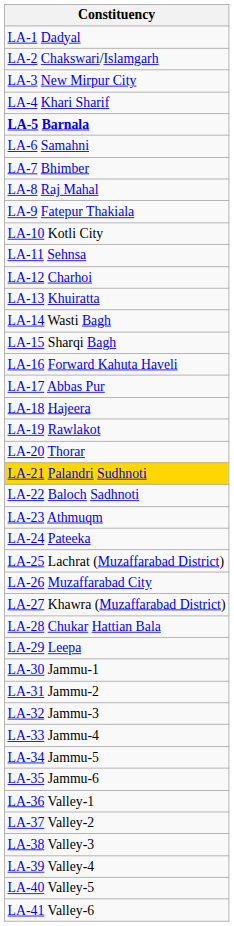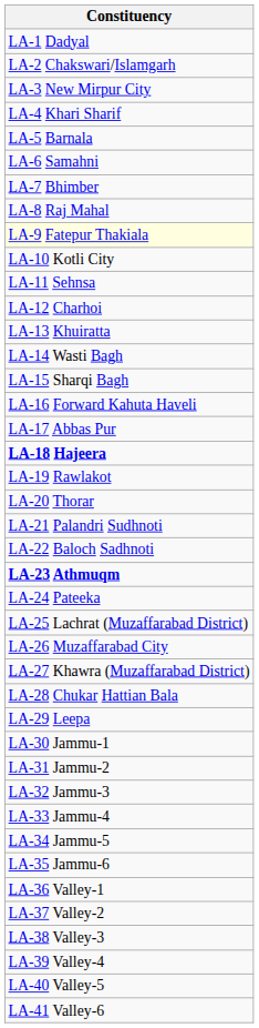row 6 | column 1: bold -> normal
row 10 | column 1: no background -> lightyellow background
row 19 | column 1: normal -> bold
row 22 | column 1: gold background -> no background
row 24 | column 1: normal -> bold
